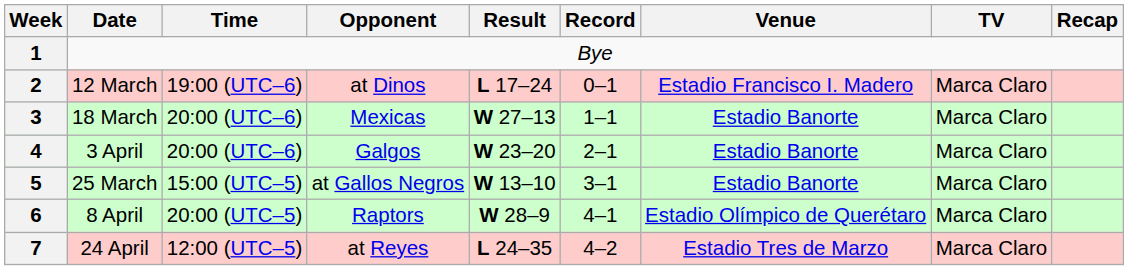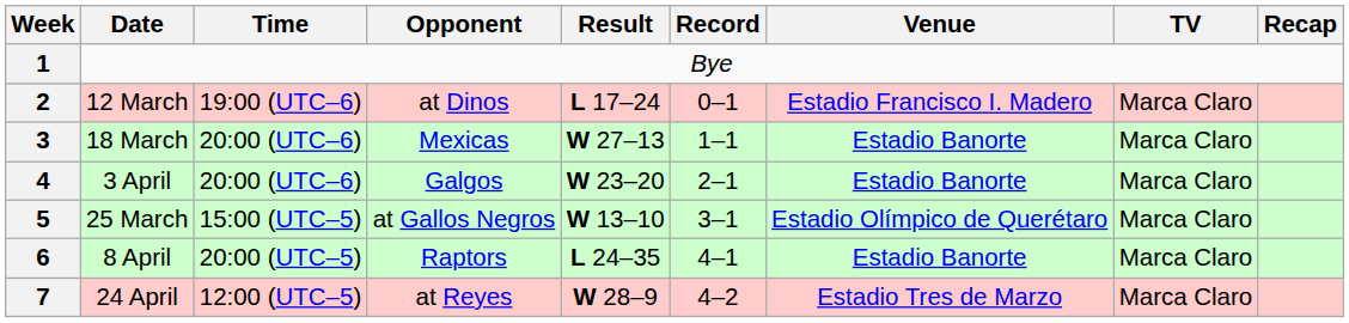5 | Venue: Estadio Banorte -> Estadio Olímpico de Querétaro
6 | Result: W 28–9 -> L 24–35
6 | Venue: Estadio Olímpico de Querétaro -> Estadio Banorte
7 | Result: L 24–35 -> W 28–9
